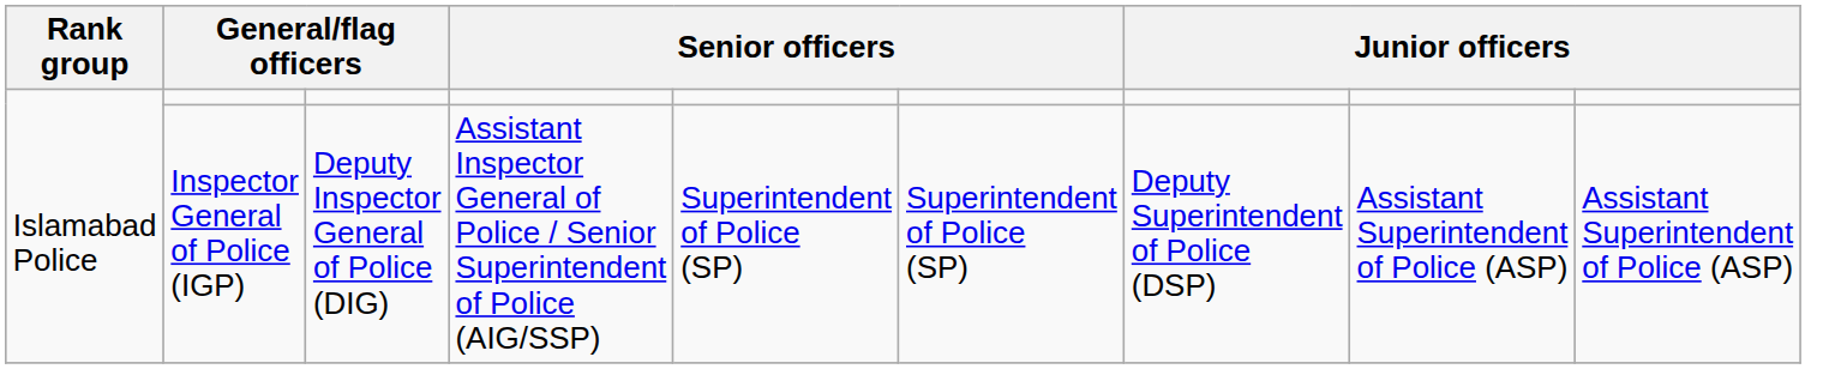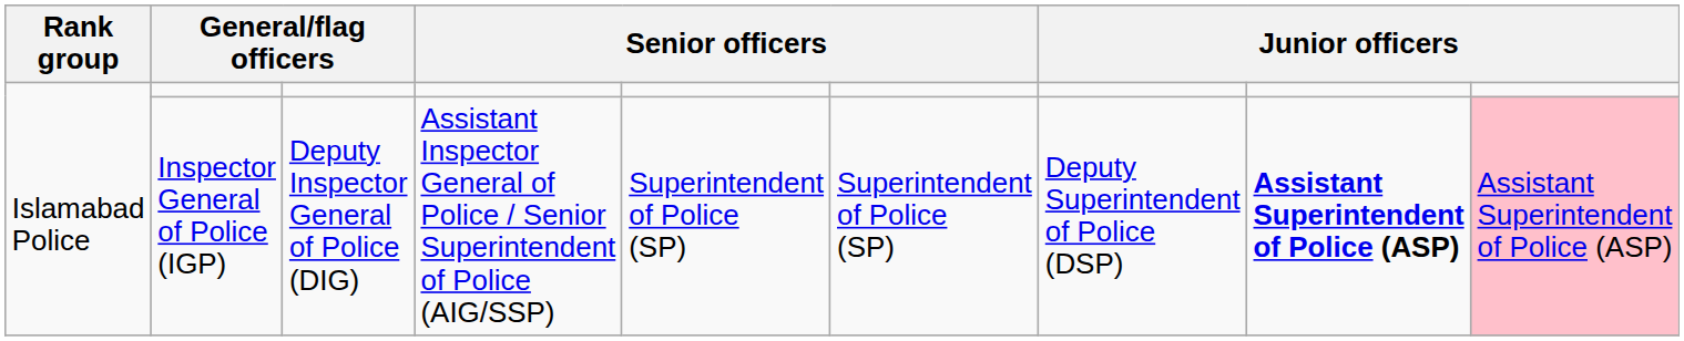Inspector General of Police (IGP) | column 8: normal -> bold
Inspector General of Police (IGP) | column 9: no background -> pink background
